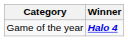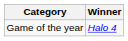Game of the year | Winner: bold -> normal
